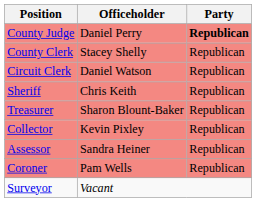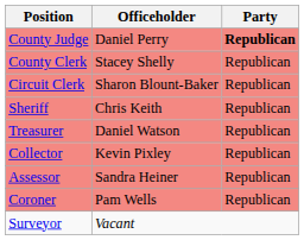Circuit Clerk | Officeholder: Daniel Watson -> Sharon Blount-Baker
Treasurer | Officeholder: Sharon Blount-Baker -> Daniel Watson
